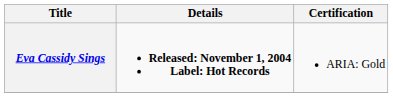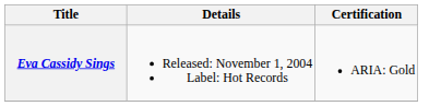Eva Cassidy Sings | Details: bold -> normal
